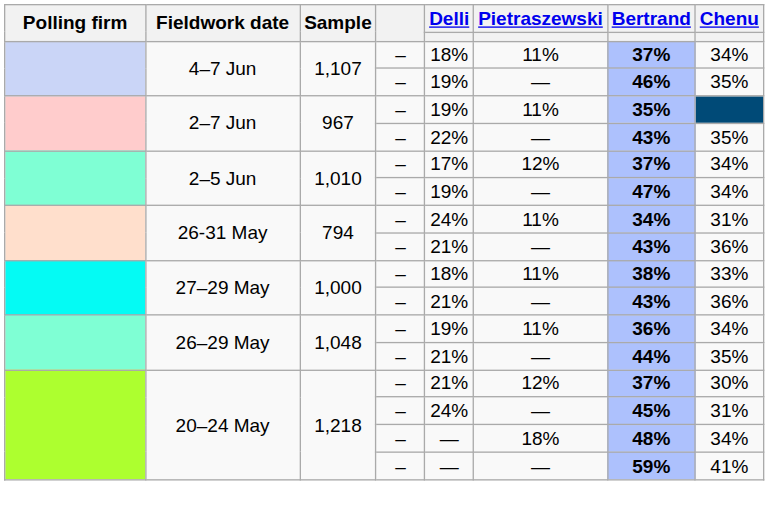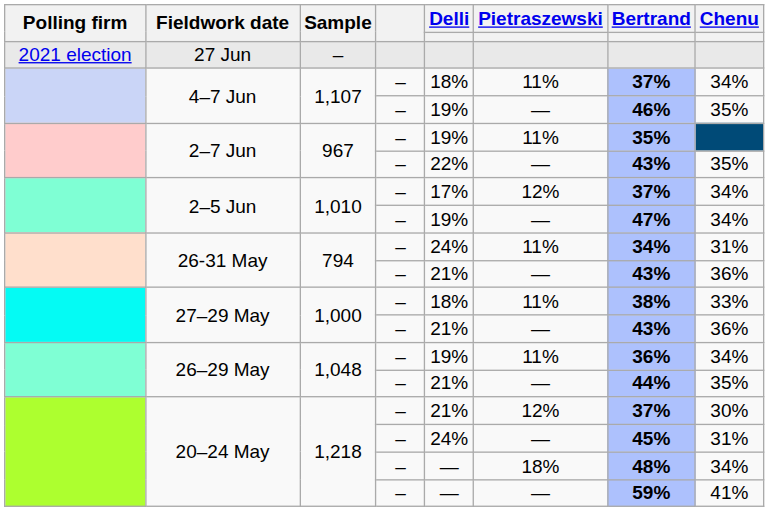+ row: 2021 election | 27 Jun | –
